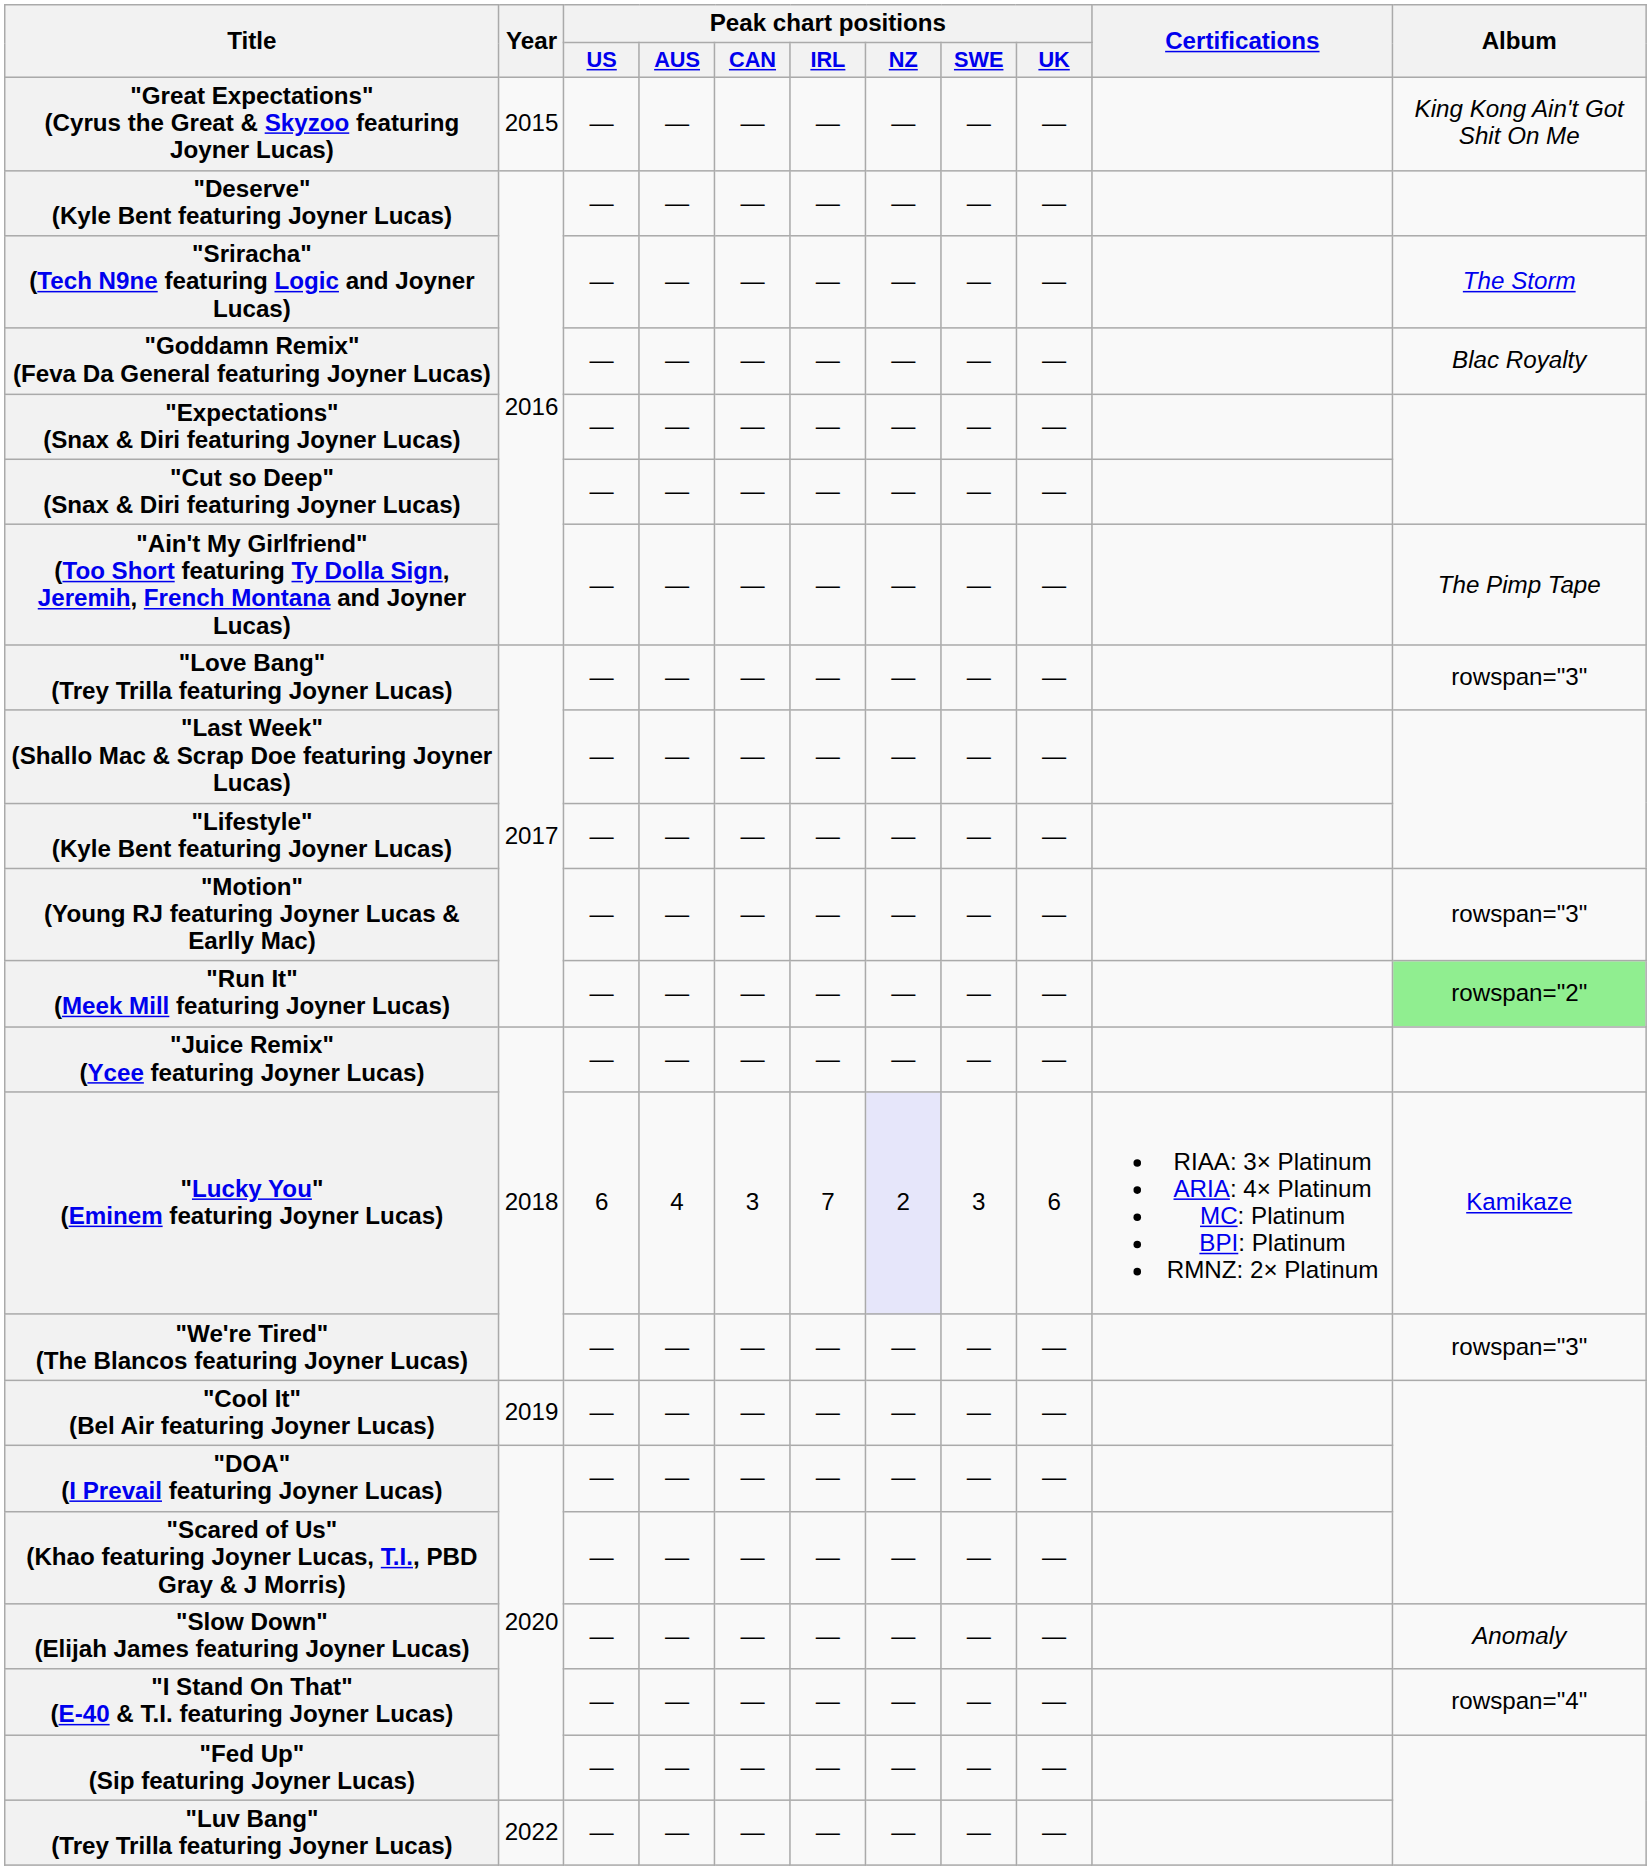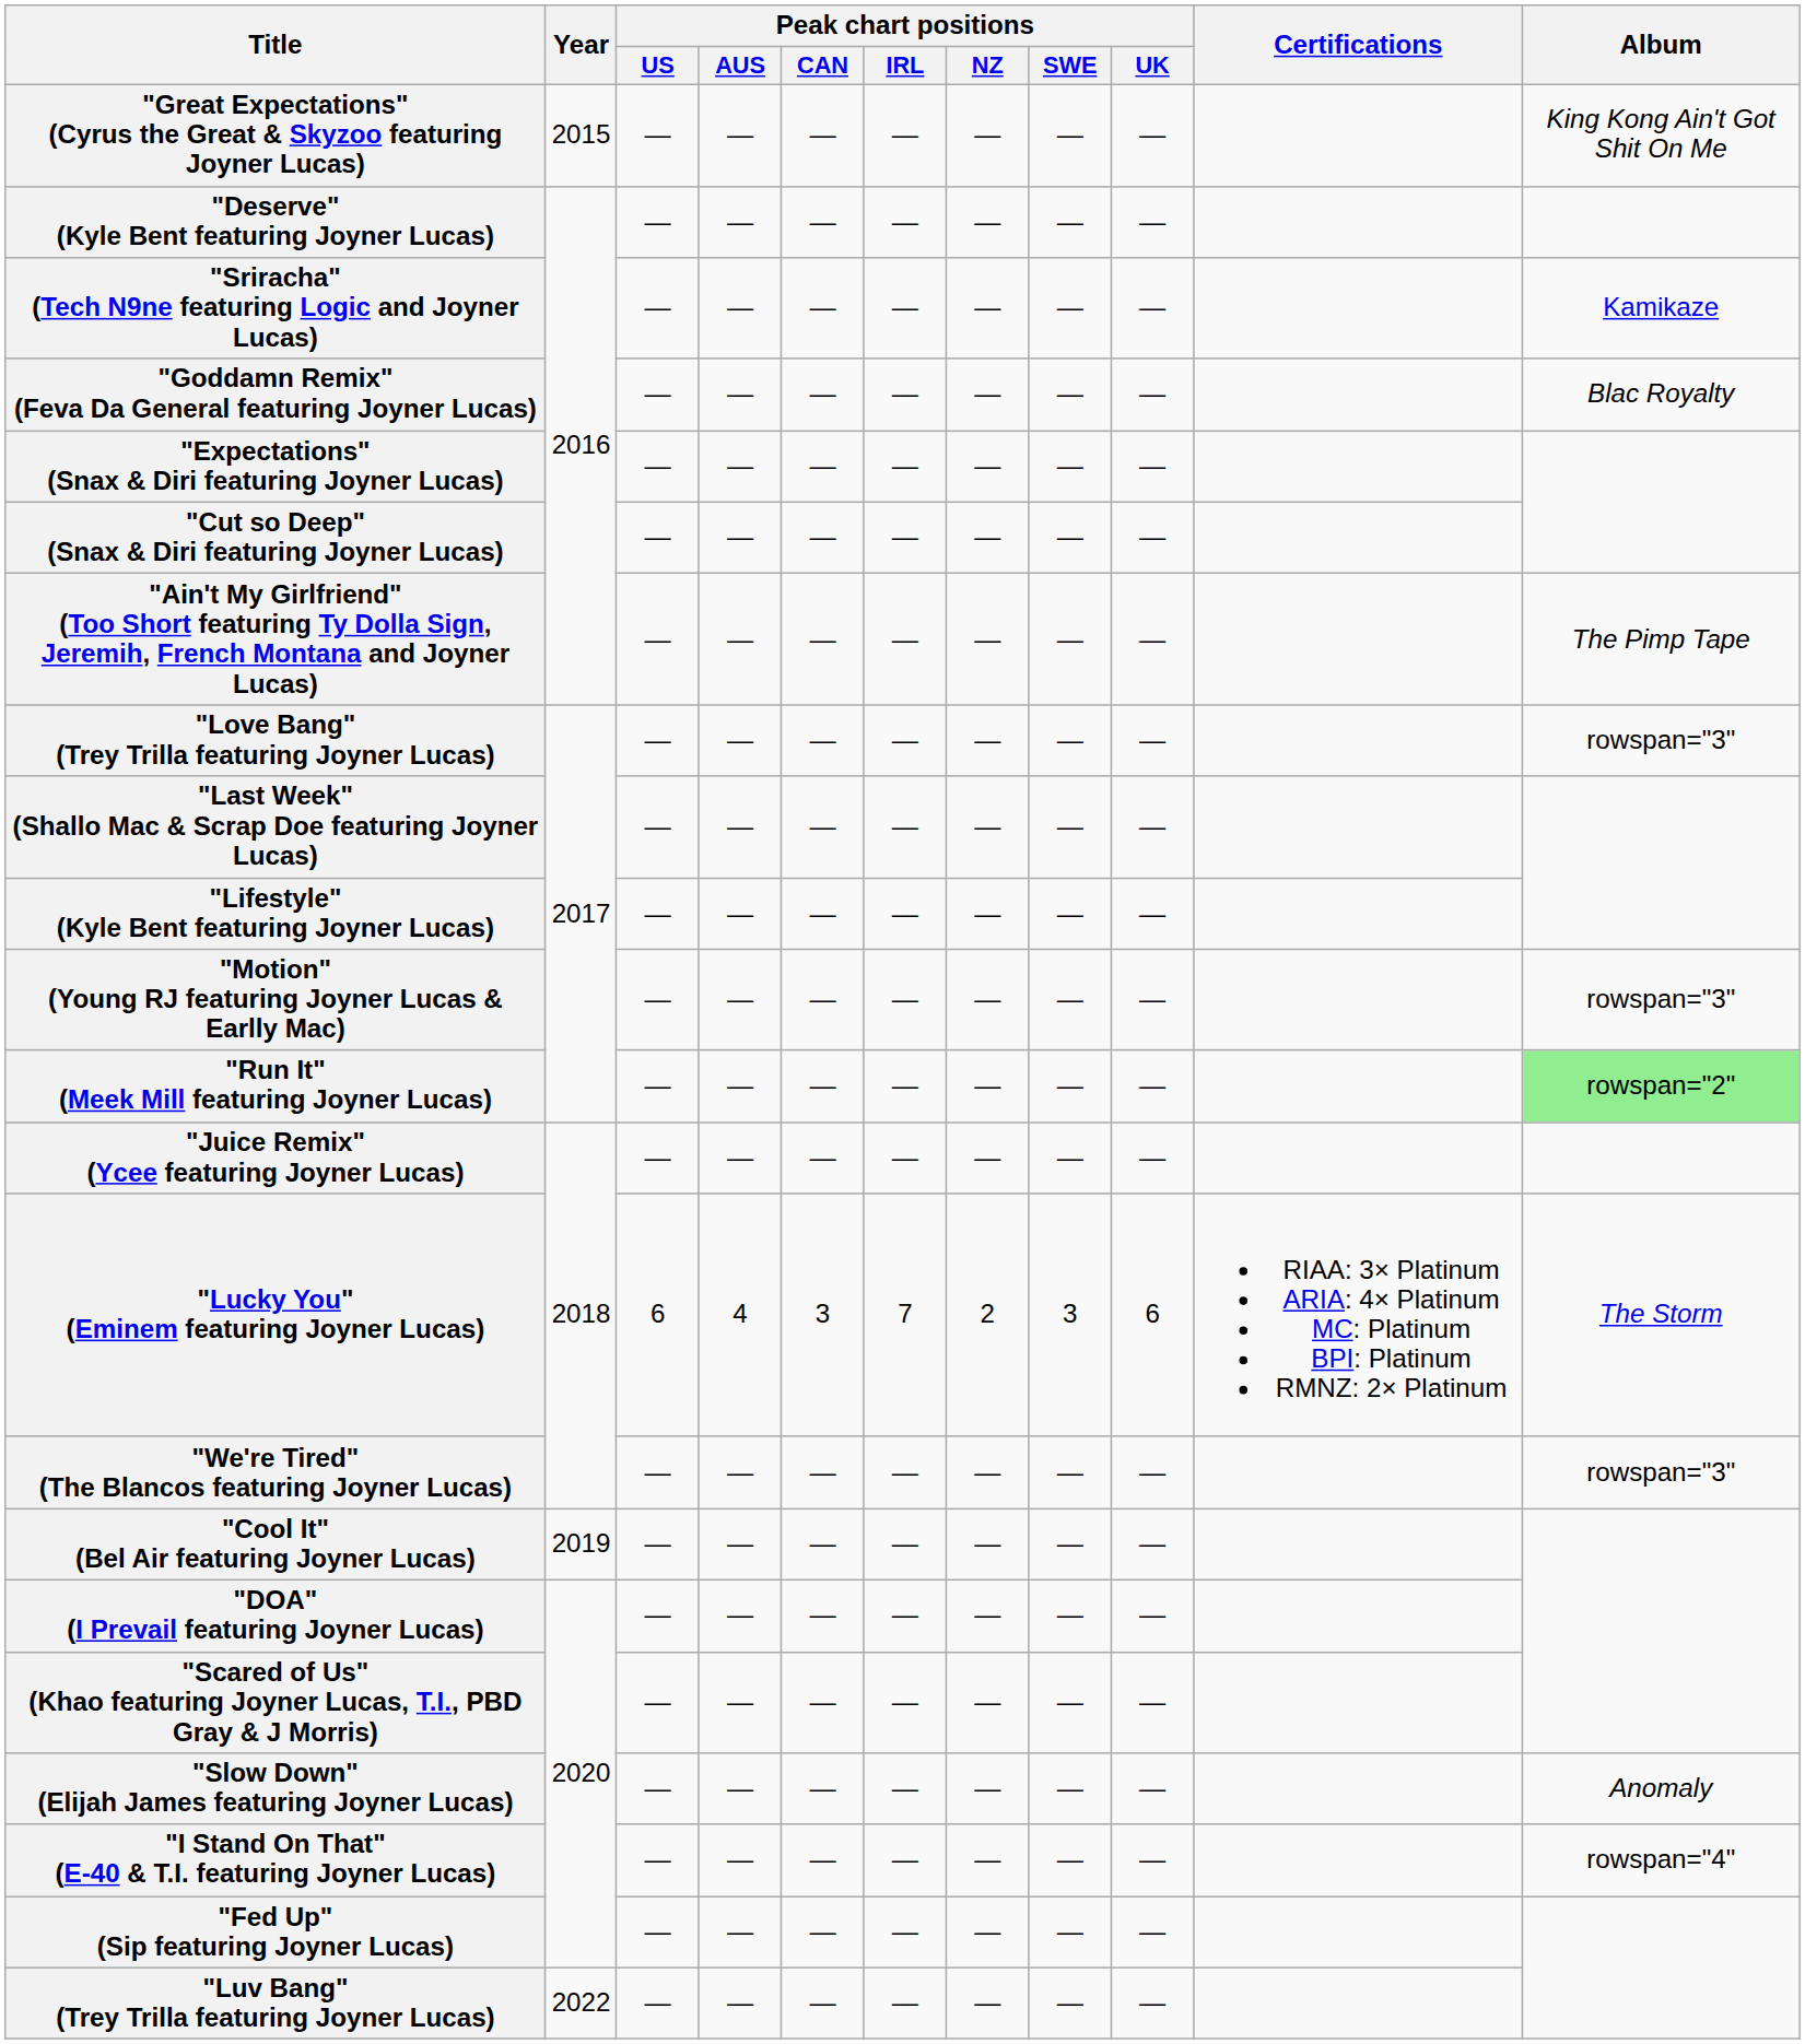"Sriracha" (Tech N9ne featuring Logic and Joyner Lucas) | Album: The Storm -> Kamikaze
"Lucky You" (Eminem featuring Joyner Lucas) | Peak chart positions / NZ: lavender background -> no background
"Lucky You" (Eminem featuring Joyner Lucas) | Album: Kamikaze -> The Storm
